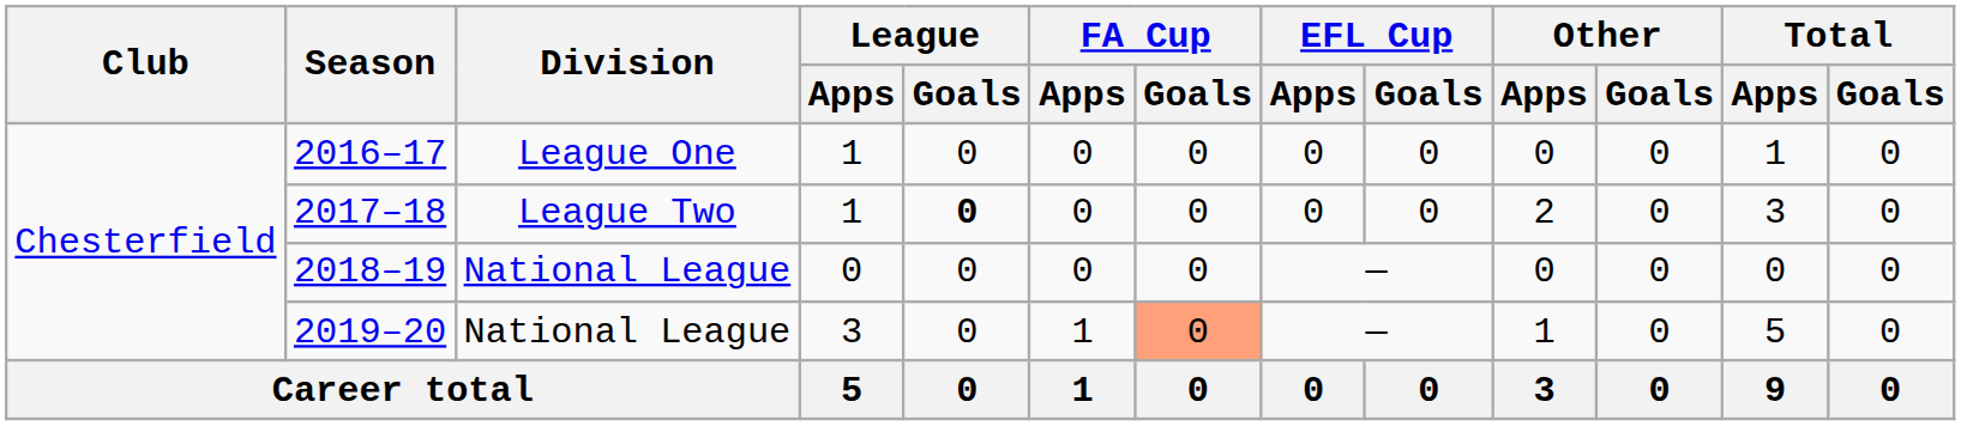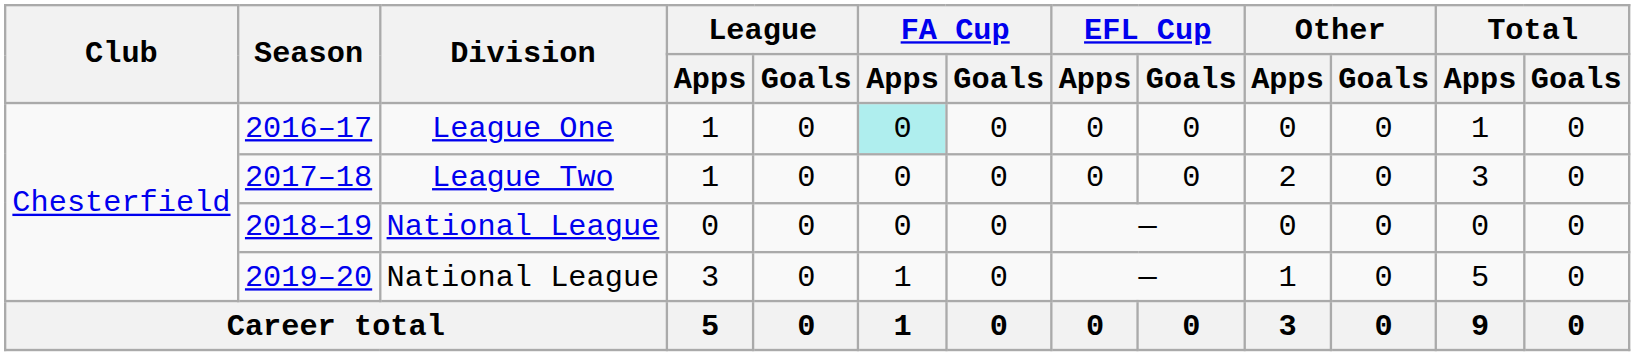2016–17 | FA Cup / Apps: no background -> paleturquoise background
2017–18 | League / Goals: bold -> normal
2019–20 | FA Cup / Goals: lightsalmon background -> no background
